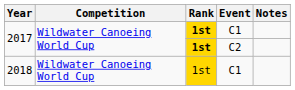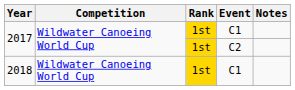2017 / C1 | Rank: bold -> normal
2017 / C2 | Rank: bold -> normal
